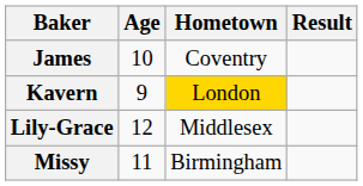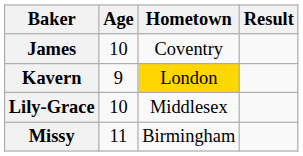Lily-Grace | Age: 12 -> 10
